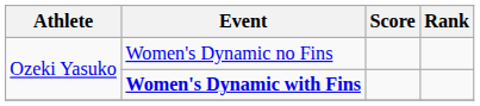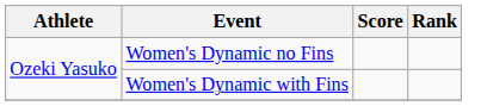Women's Dynamic with Fins | Event: bold -> normal
